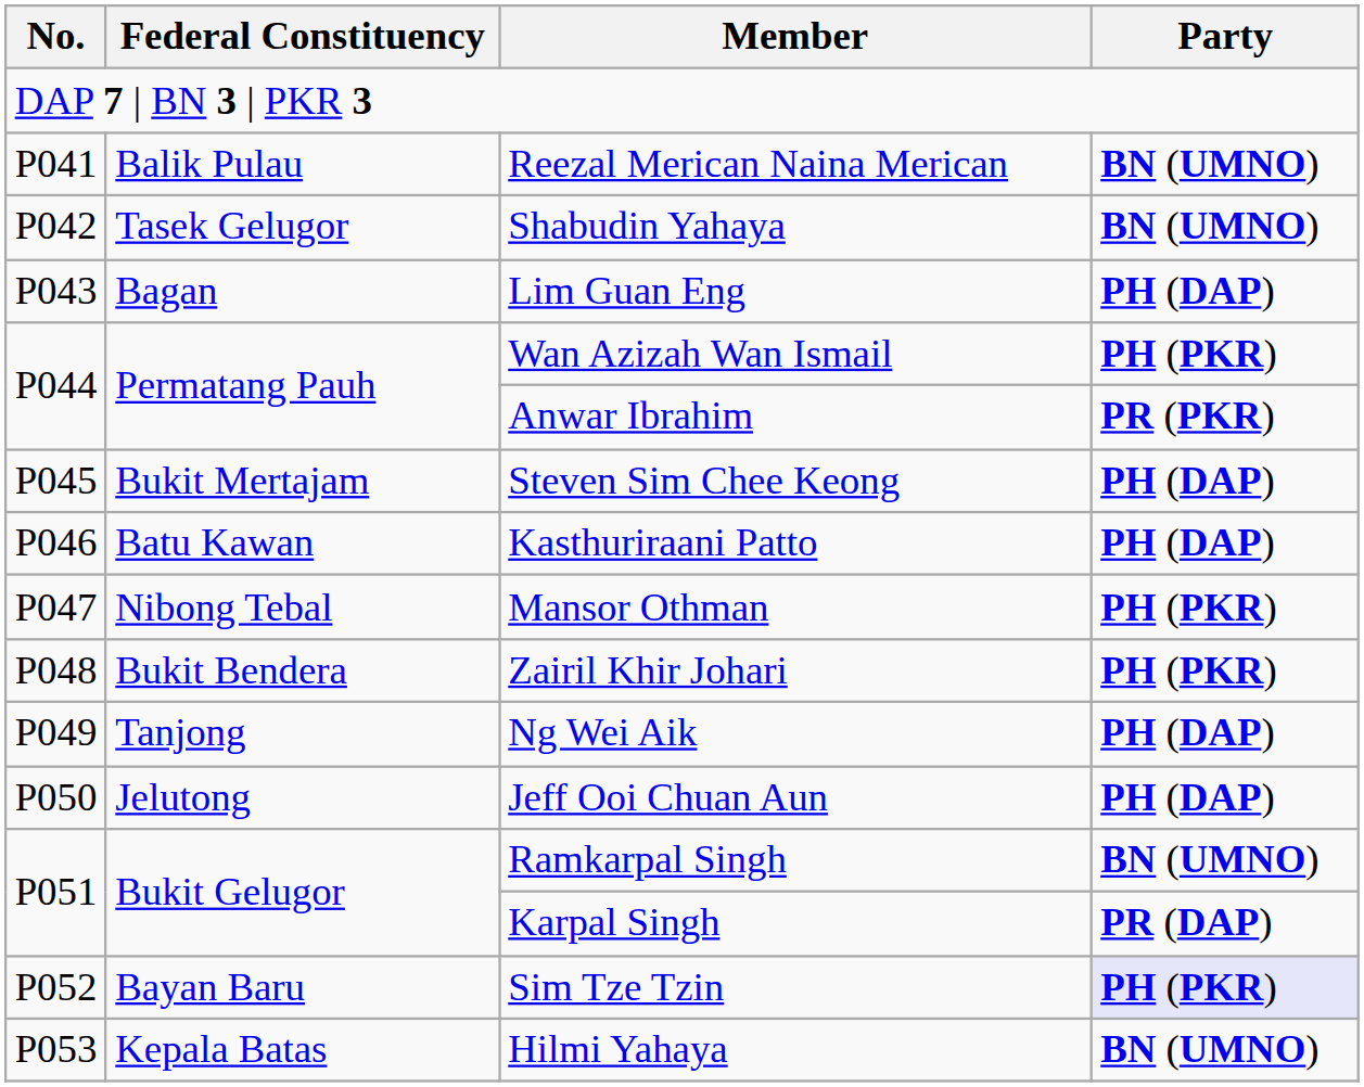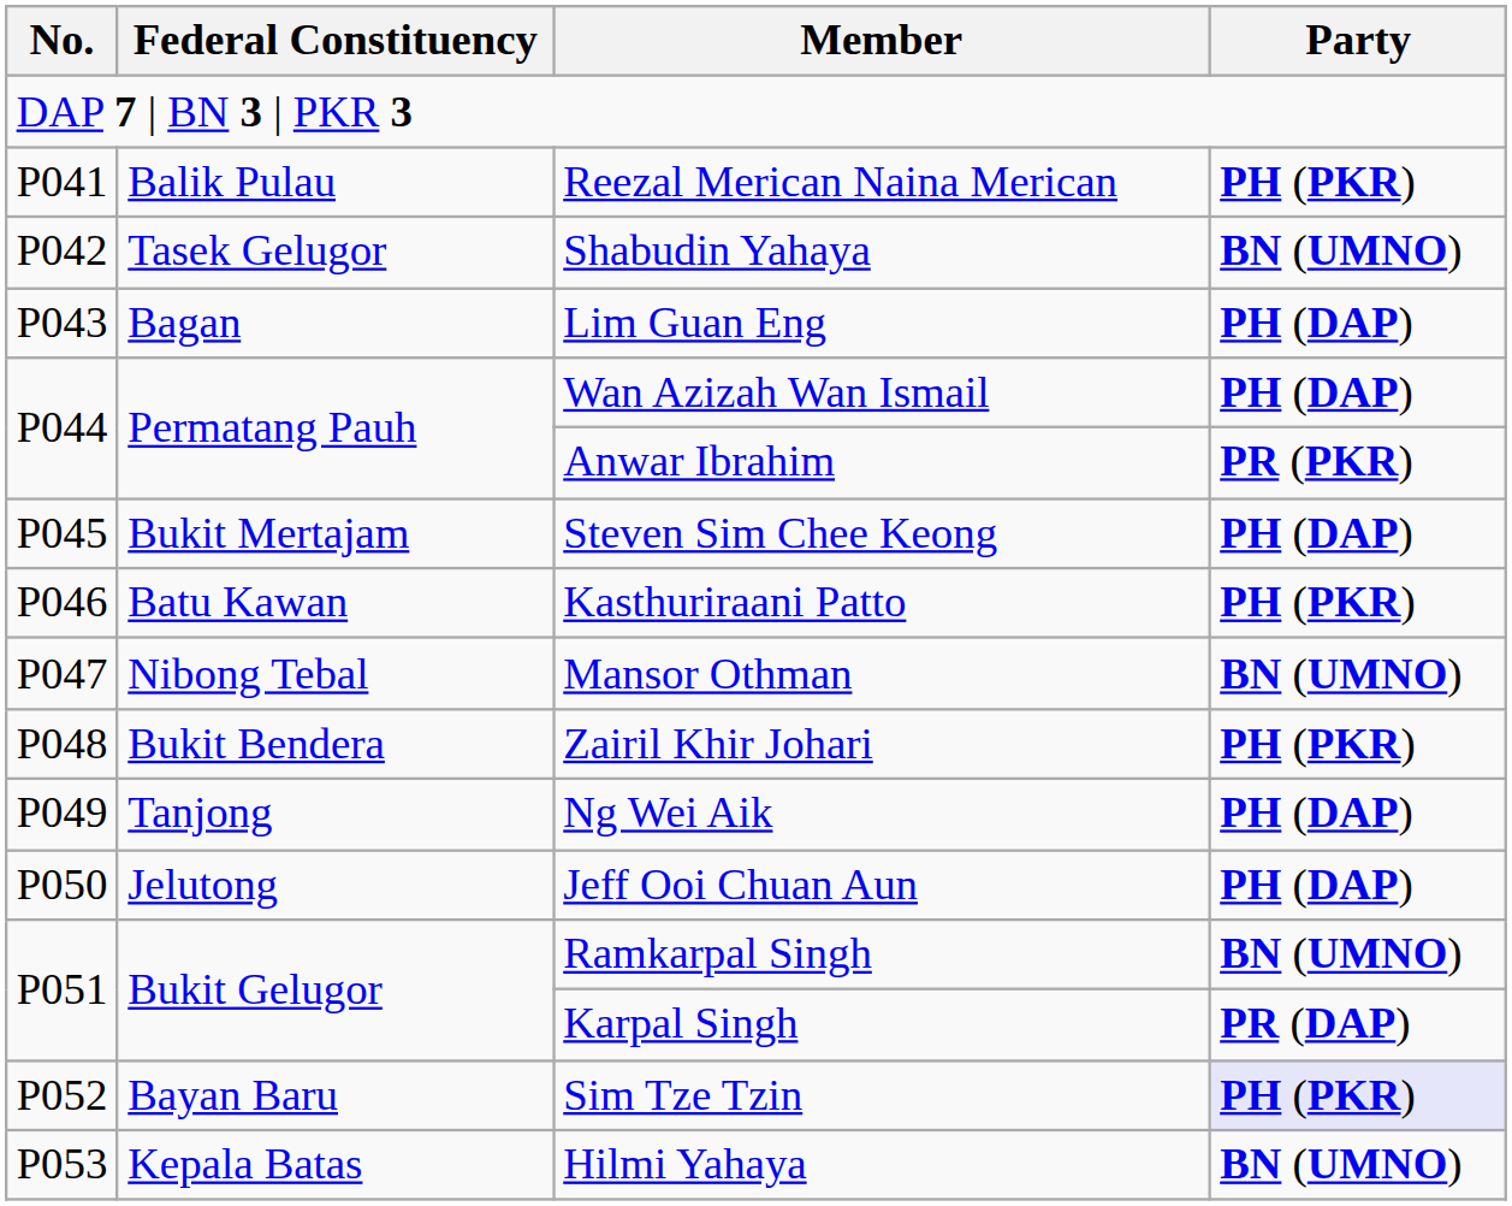Reezal Merican Naina Merican | Party: BN (UMNO) -> PH (PKR)
Wan Azizah Wan Ismail | Party: PH (PKR) -> PH (DAP)
Kasthuriraani Patto | Party: PH (DAP) -> PH (PKR)
Mansor Othman | Party: PH (PKR) -> BN (UMNO)
